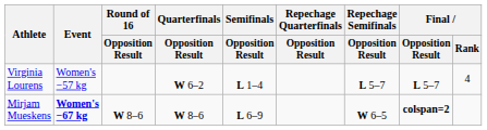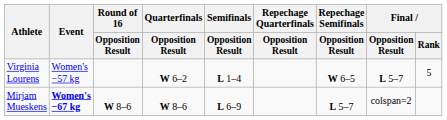Virginia Lourens | Repechage Semifinals / Opposition Result: L 5–7 -> W 6–5
Virginia Lourens | Final / Rank: 4 -> 5
Mirjam Mueskens | Repechage Semifinals / Opposition Result: W 6–5 -> L 5–7
Mirjam Mueskens | Final / Opposition Result: bold -> normal
